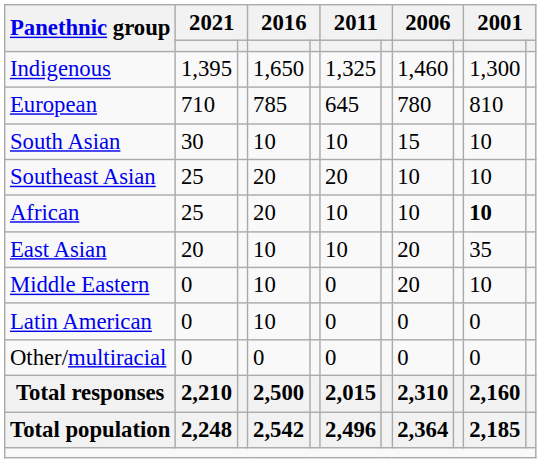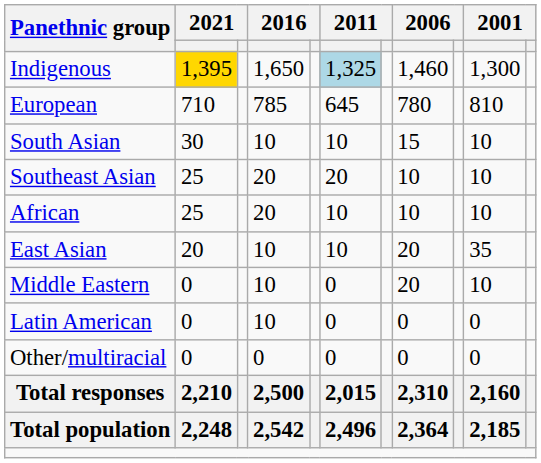Indigenous | column 2: no background -> gold background
Indigenous | column 6: no background -> lightblue background
African | column 10: bold -> normal
